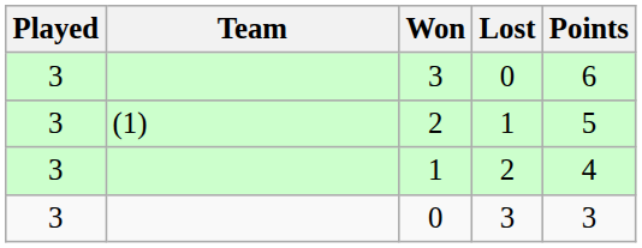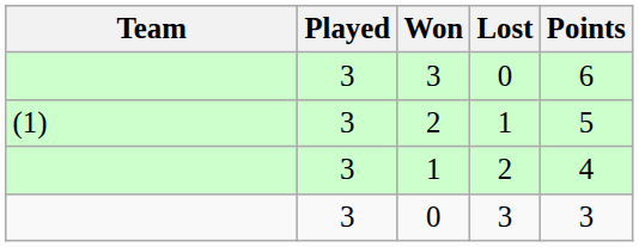columns swapped: Team <-> Played
